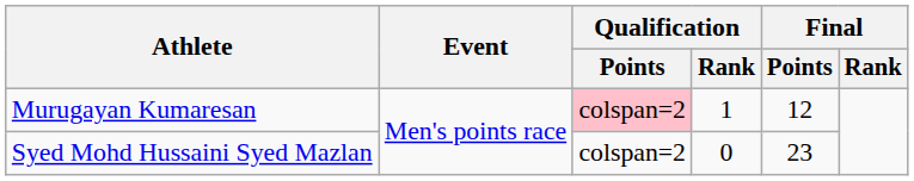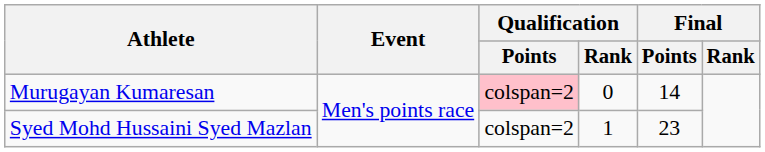Murugayan Kumaresan | Qualification / Rank: 1 -> 0
Murugayan Kumaresan | Final / Points: 12 -> 14
Syed Mohd Hussaini Syed Mazlan | Qualification / Rank: 0 -> 1
